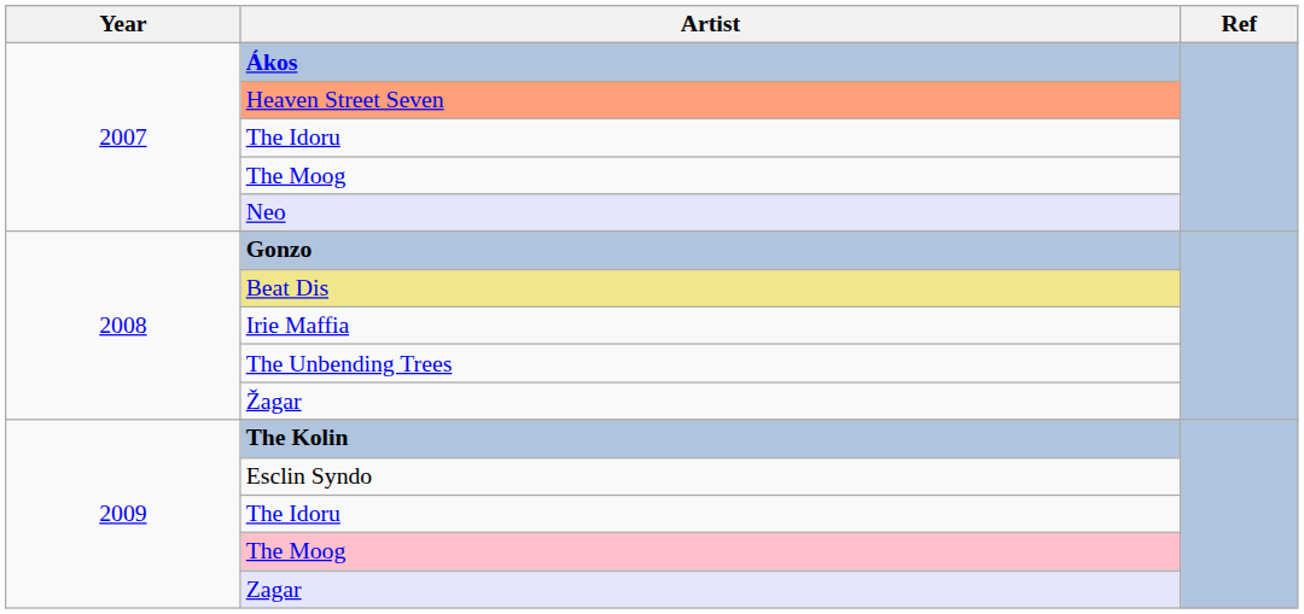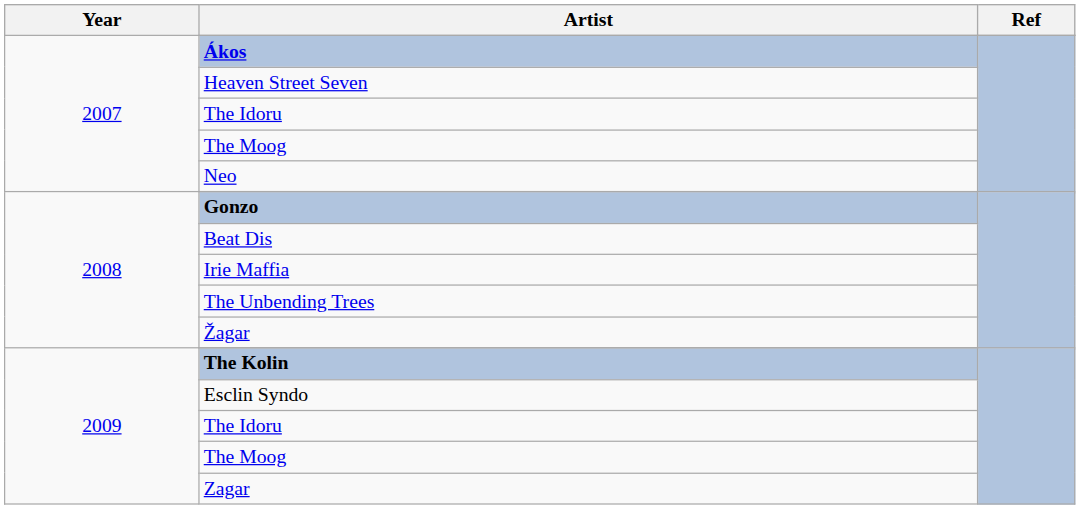Heaven Street Seven | Artist: lightsalmon background -> no background
Neo | Artist: lavender background -> no background
Beat Dis | Artist: khaki background -> no background
2009 / The Moog | Artist: pink background -> no background
Zagar | Artist: lavender background -> no background
